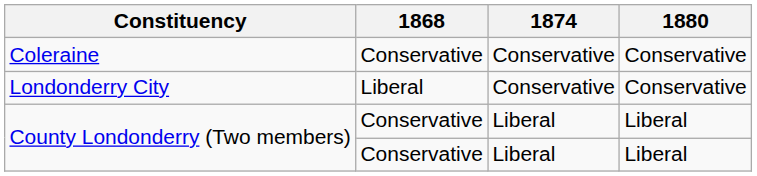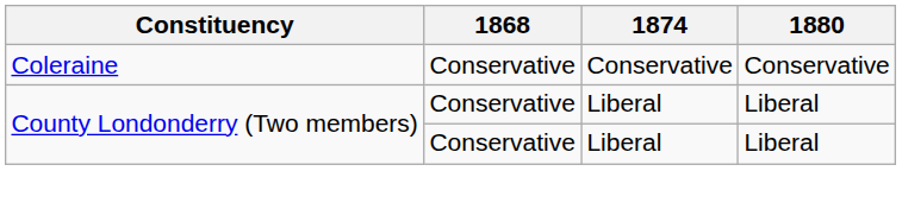- row: Londonderry City | Liberal | Conservative | Conservative
